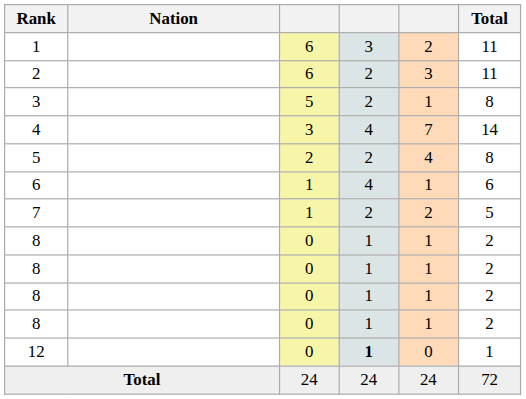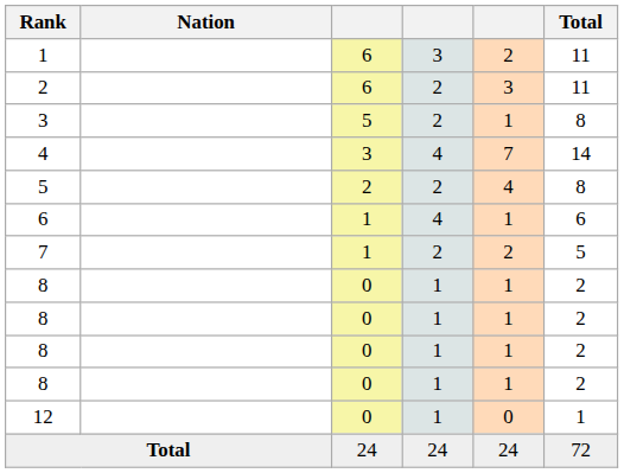12 | column 4: bold -> normal
